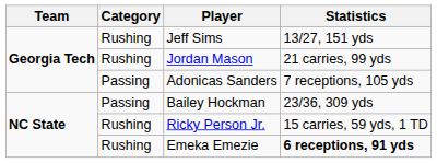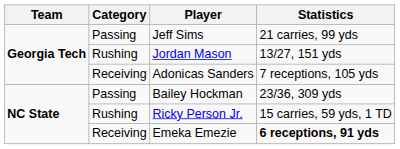Jeff Sims | Category: Rushing -> Passing
Jeff Sims | Statistics: 13/27, 151 yds -> 21 carries, 99 yds
Jordan Mason | Statistics: 21 carries, 99 yds -> 13/27, 151 yds
Adonicas Sanders | Category: Passing -> Receiving
Emeka Emezie | Category: Rushing -> Receiving
